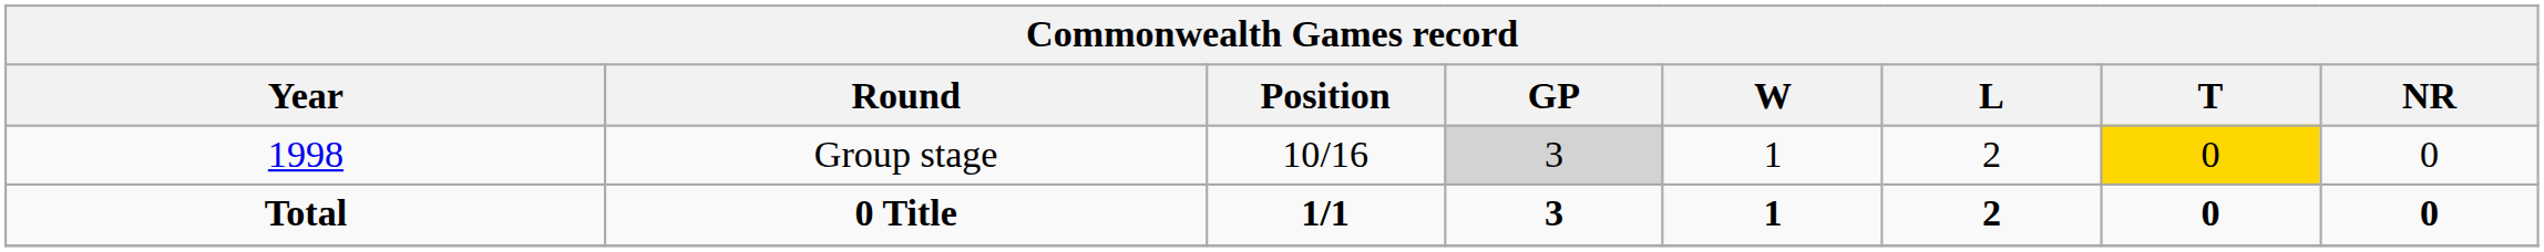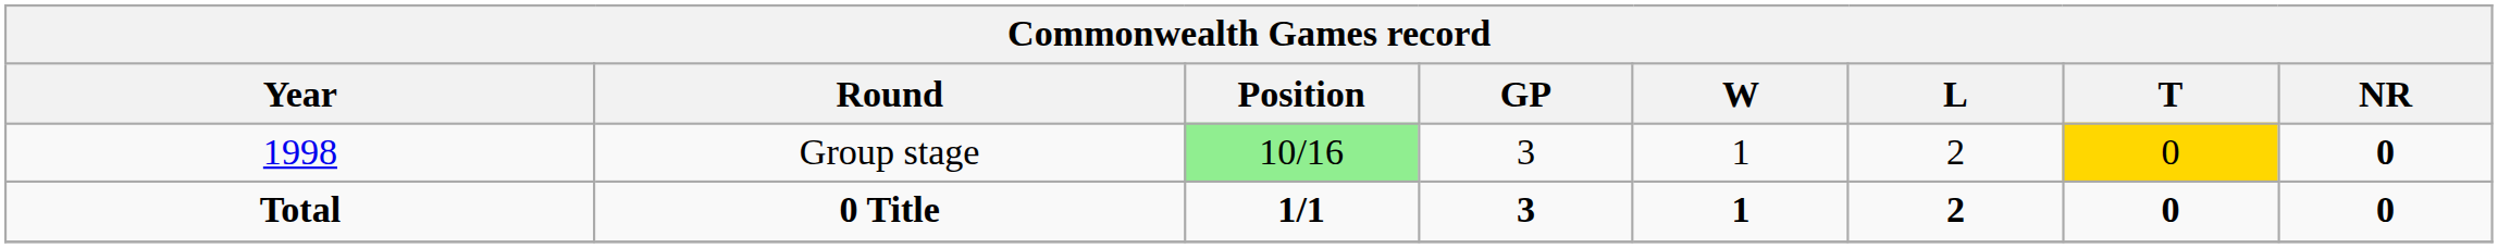1998 | Position: no background -> lightgreen background
1998 | GP: lightgrey background -> no background
1998 | NR: normal -> bold
